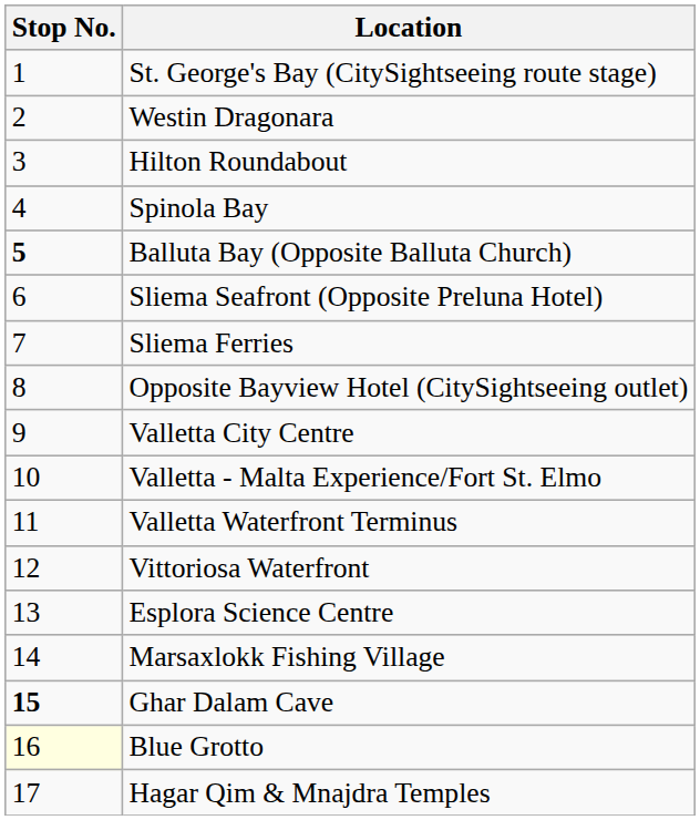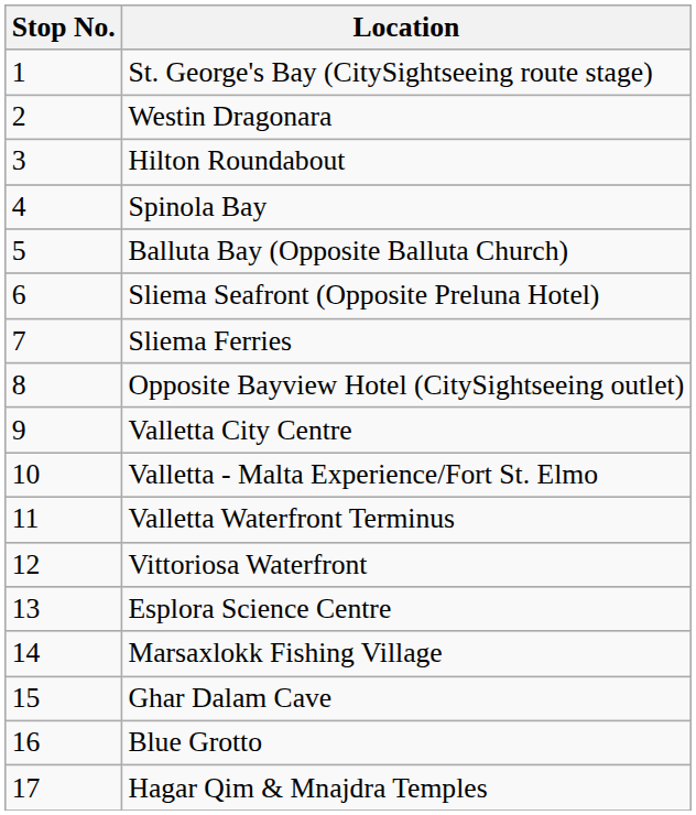Balluta Bay (Opposite Balluta Church) | Stop No.: bold -> normal
Ghar Dalam Cave | Stop No.: bold -> normal
Blue Grotto | Stop No.: lightyellow background -> no background
